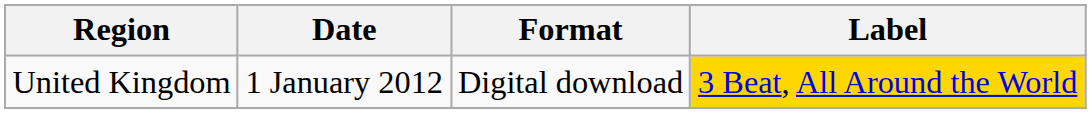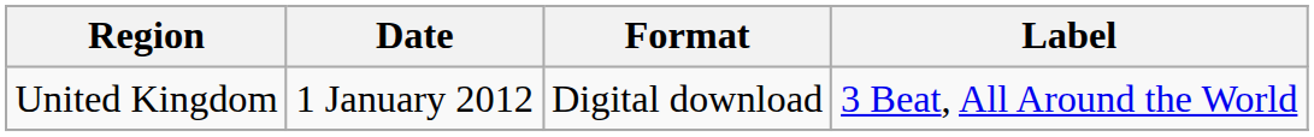United Kingdom | Label: gold background -> no background
